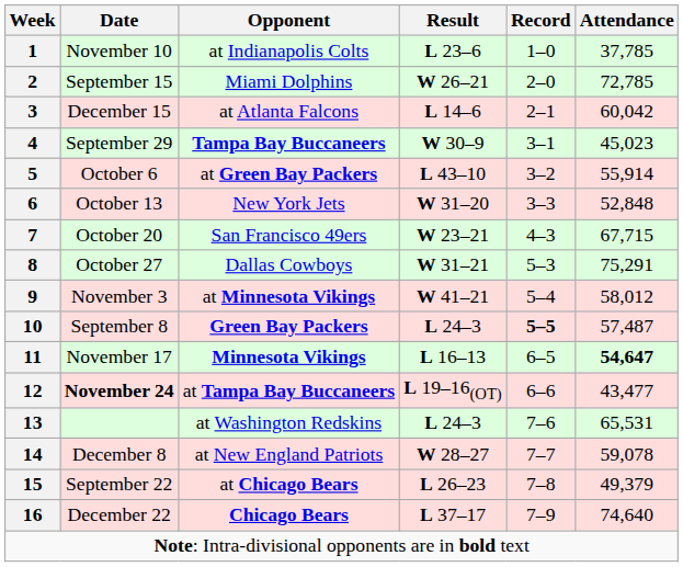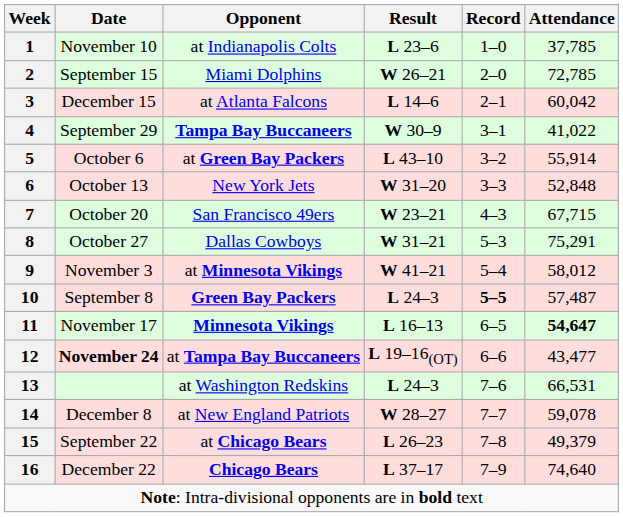4 | Attendance: 45,023 -> 41,022
13 | Attendance: 65,531 -> 66,531
